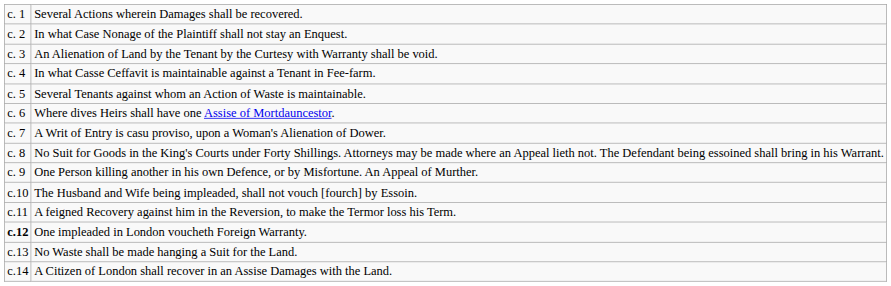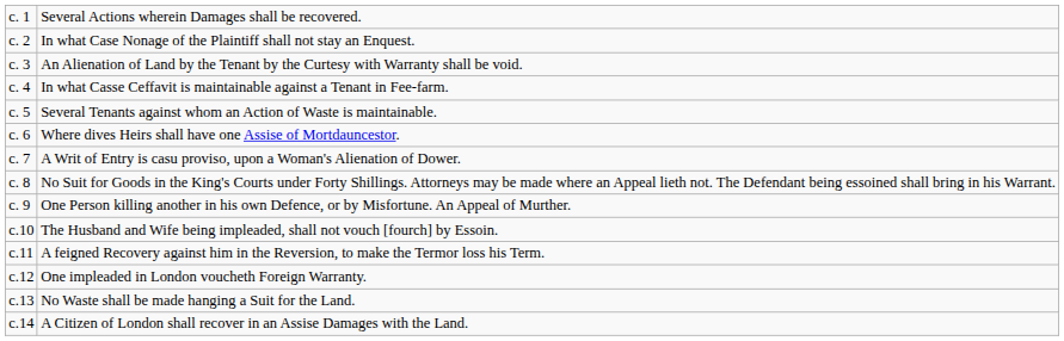One impleaded in London voucheth Foreign Warranty. | column 1: bold -> normal
